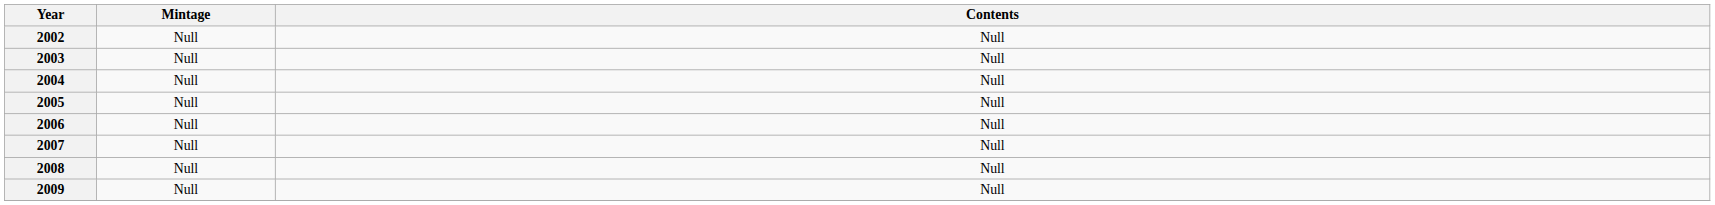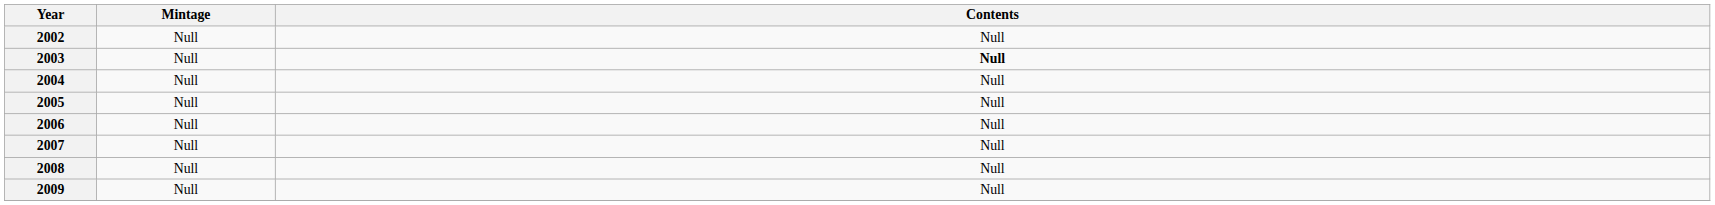2003 | Contents: normal -> bold
